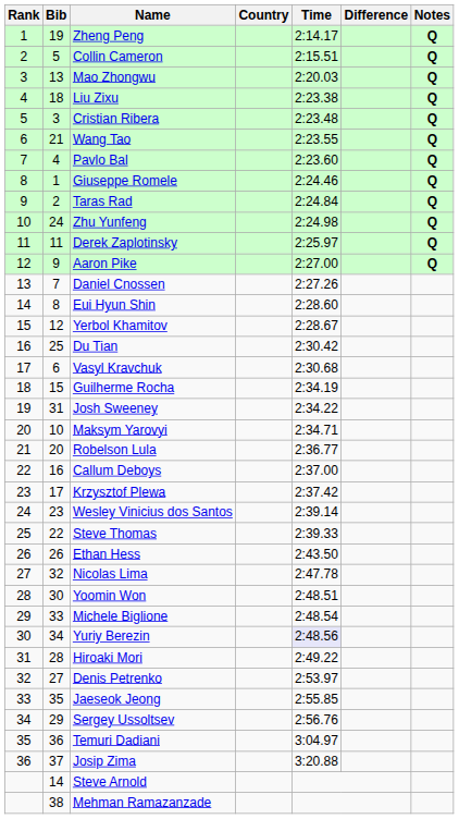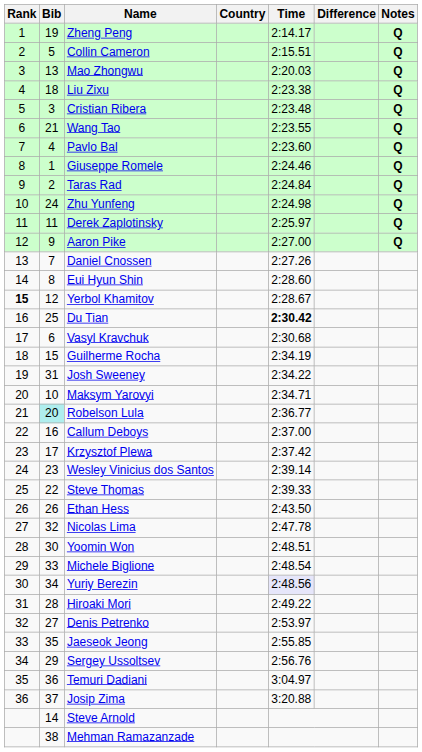Yerbol Khamitov | Rank: normal -> bold
Du Tian | Time: normal -> bold
Robelson Lula | Bib: no background -> paleturquoise background
